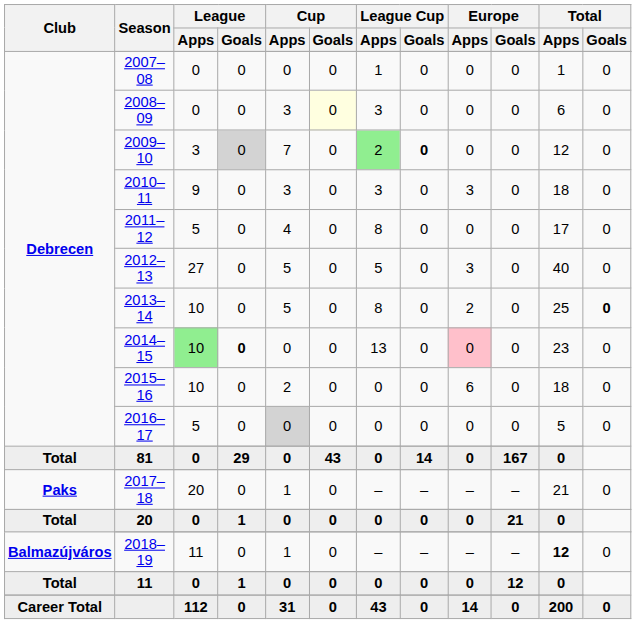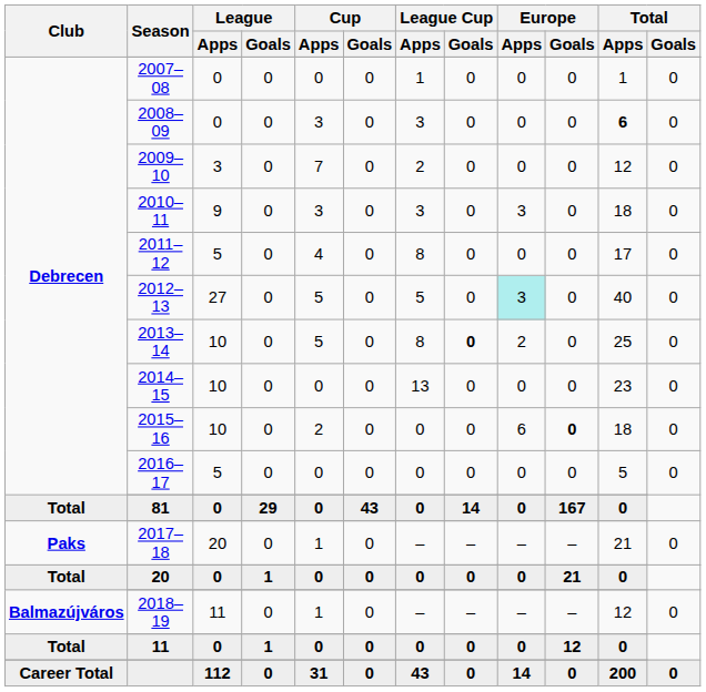2008–09 | Cup / Goals: lightyellow background -> no background
2008–09 | Total / Apps: normal -> bold
2009–10 | League / Goals: lightgrey background -> no background
2009–10 | League Cup / Apps: lightgreen background -> no background
2009–10 | League Cup / Goals: bold -> normal
2012–13 | Europe / Apps: no background -> paleturquoise background
2013–14 | League Cup / Goals: normal -> bold
2013–14 | Total / Goals: bold -> normal
2014–15 | League / Apps: lightgreen background -> no background
2014–15 | League / Goals: bold -> normal
2014–15 | Europe / Apps: pink background -> no background
2015–16 | Europe / Goals: normal -> bold
2016–17 | Cup / Apps: lightgrey background -> no background
2018–19 | Total / Apps: bold -> normal
